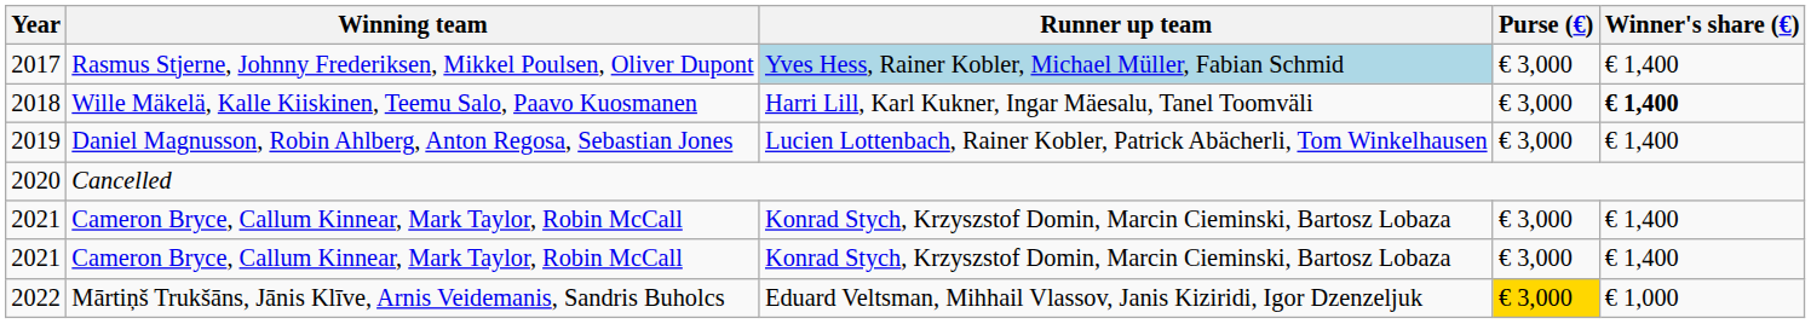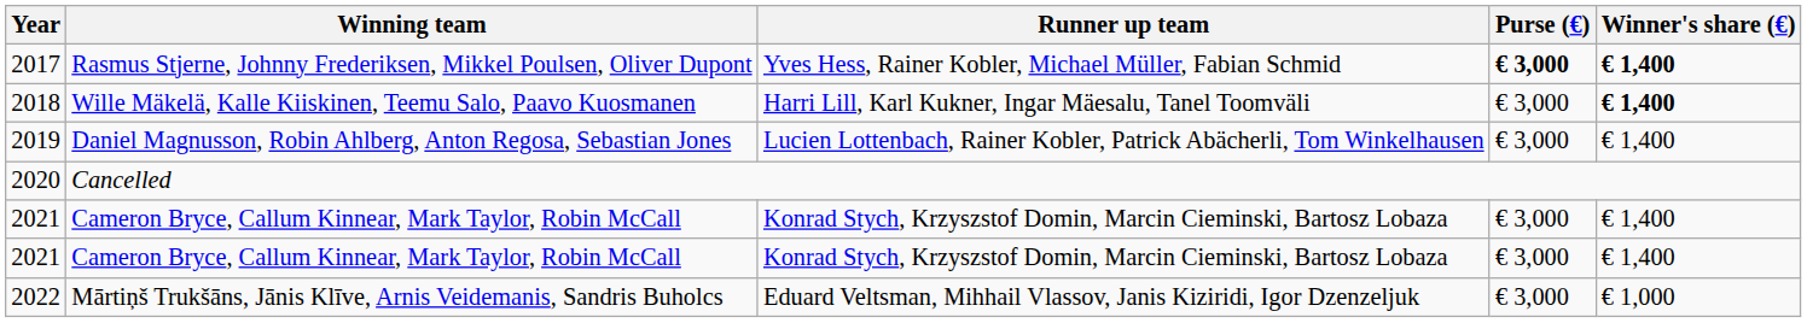2017 | Runner up team: lightblue background -> no background
2017 | Purse (€): normal -> bold
2017 | Winner's share (€): normal -> bold
2022 | Purse (€): gold background -> no background
